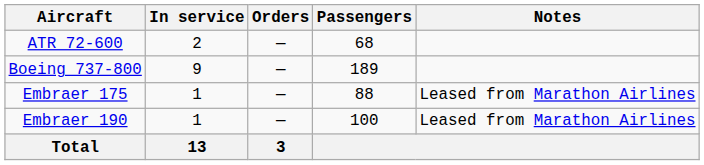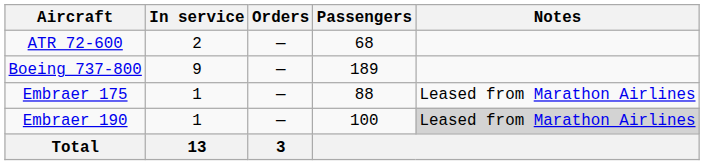Embraer 190 | Notes: no background -> lightgrey background
